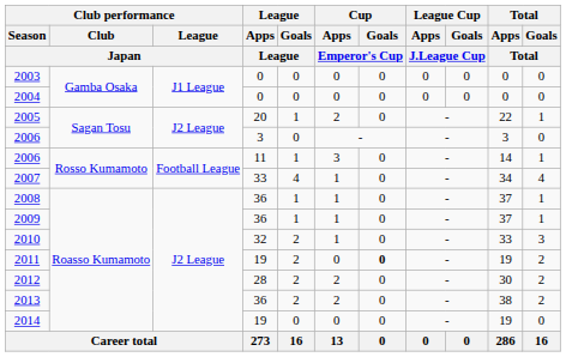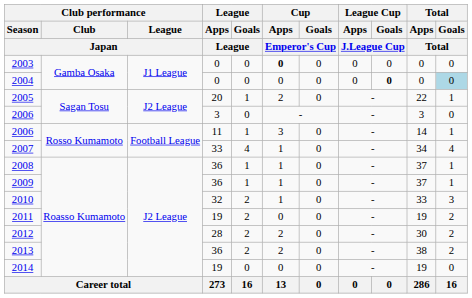2003 | Cup / Apps / Emperor's Cup: normal -> bold
2004 | League Cup / Goals / J.League Cup: normal -> bold
2004 | Total / Goals / Total: no background -> lightblue background
2011 | Cup / Goals / Emperor's Cup: bold -> normal
